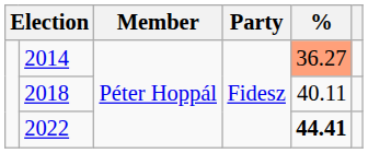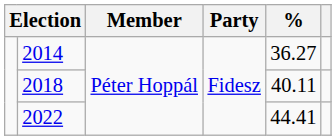2014 | %: lightsalmon background -> no background
2022 | %: bold -> normal
